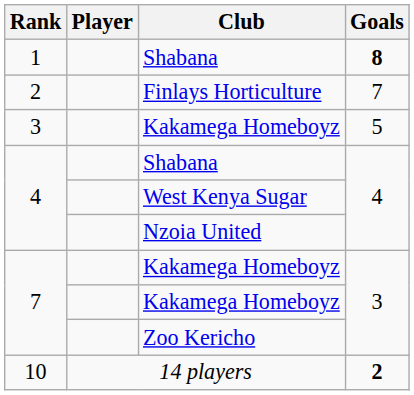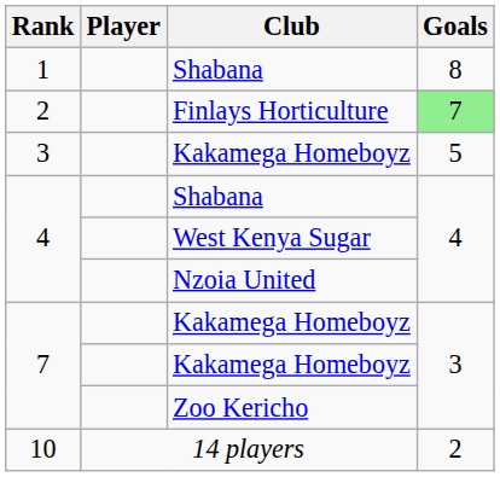1 / Shabana | Goals: bold -> normal
Finlays Horticulture | Goals: no background -> lightgreen background
14 players | Goals: bold -> normal
